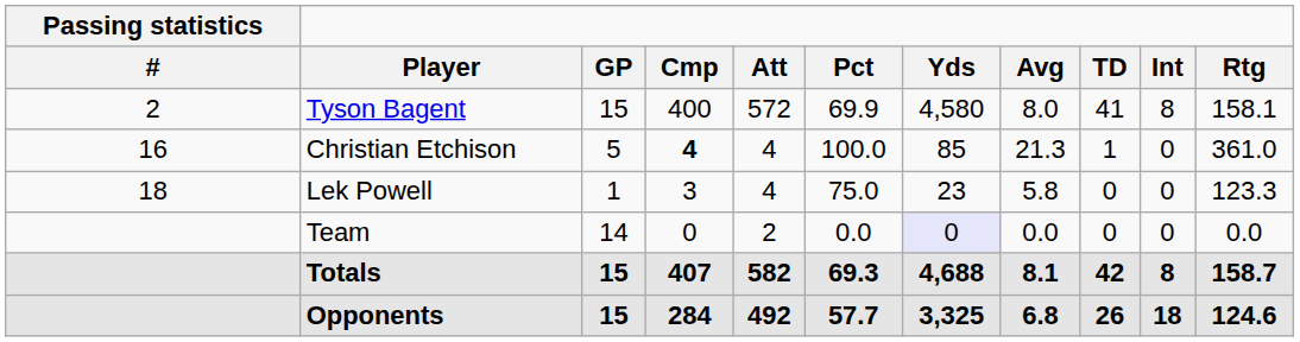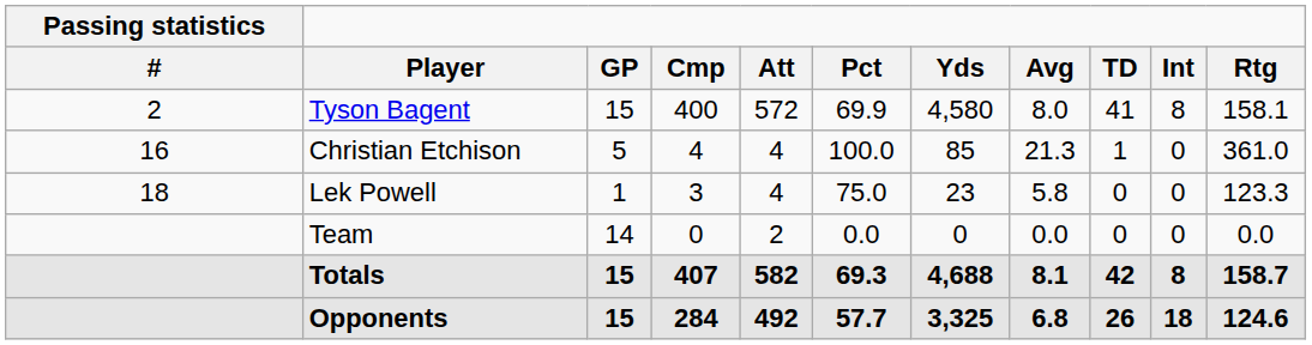Christian Etchison | Cmp: bold -> normal
Team | Yds: lavender background -> no background
